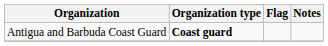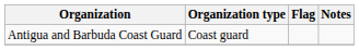Antigua and Barbuda Coast Guard | Organization type: bold -> normal
